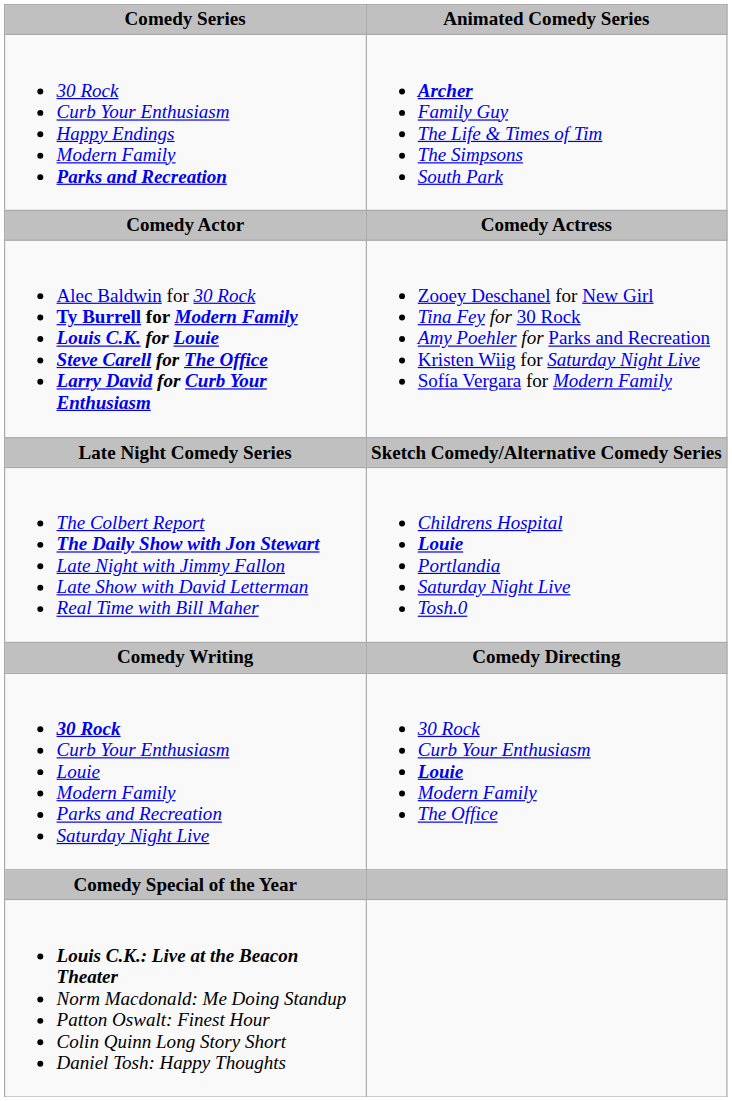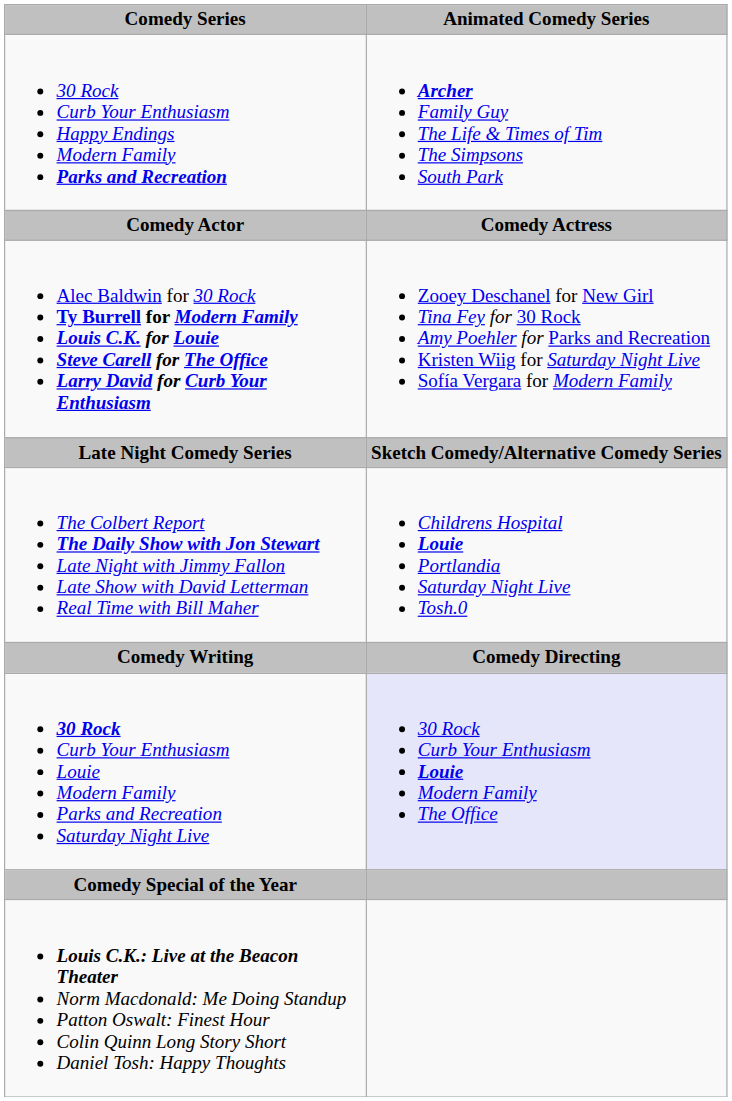row 8 | Animated Comedy Series: no background -> lavender background
